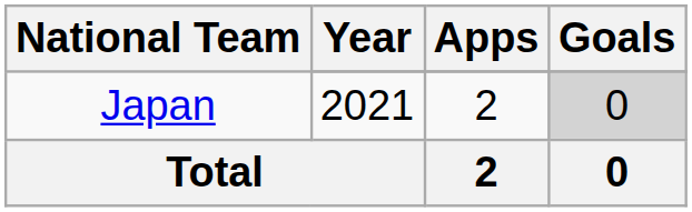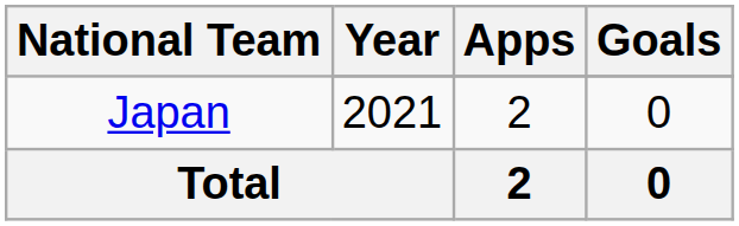2021 | Goals: lightgrey background -> no background
